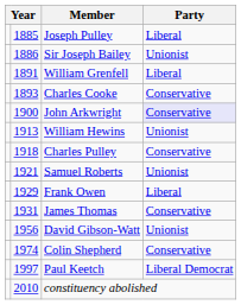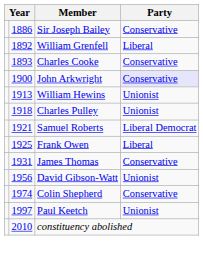- row: 1885 | Joseph Pulley | Liberal
Sir Joseph Bailey | Party: Unionist -> Conservative
William Grenfell | column 2: 1891 -> 1892
Charles Pulley | Party: Conservative -> Unionist
Samuel Roberts | Party: Unionist -> Liberal Democrat
Frank Owen | column 2: 1929 -> 1925
Paul Keetch | Party: Liberal Democrat -> Unionist
